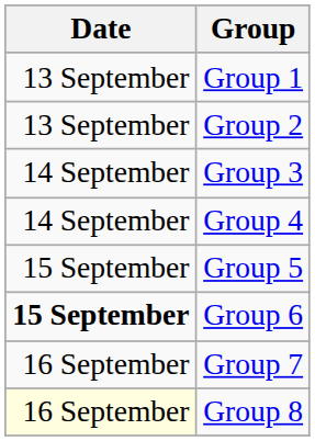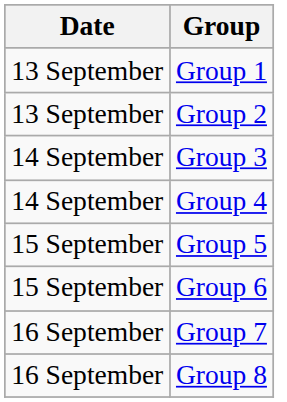Group 6 | Date: bold -> normal
Group 8 | Date: lightyellow background -> no background
